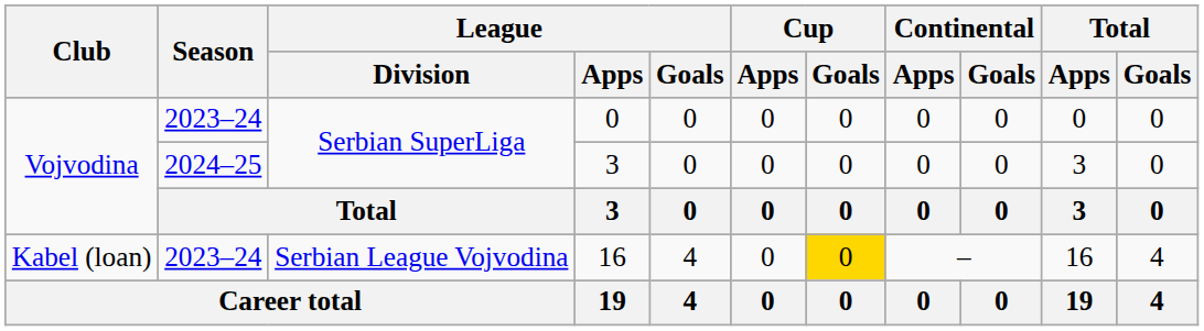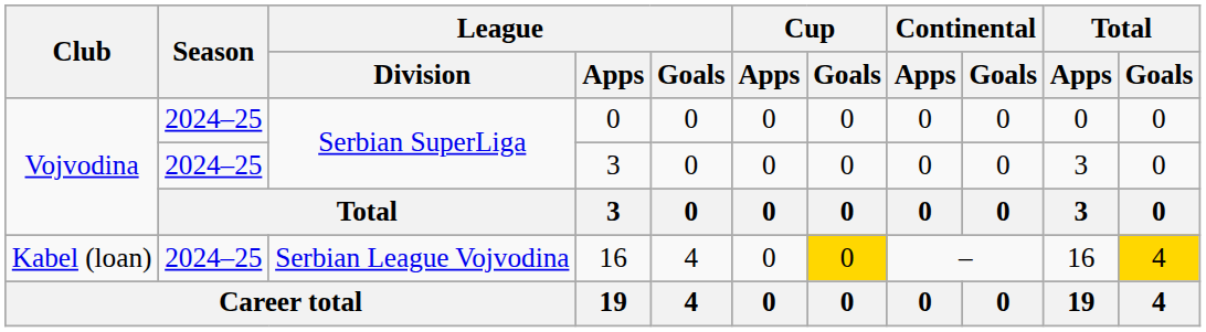row 3 | Season: 2023–24 -> 2024–25
row 6 | Season: 2023–24 -> 2024–25
row 6 | Total / Goals: no background -> gold background
